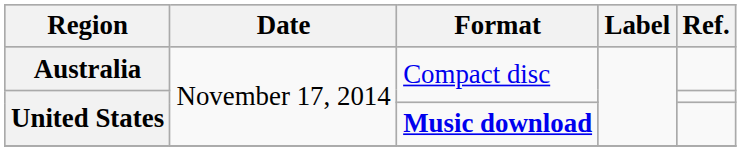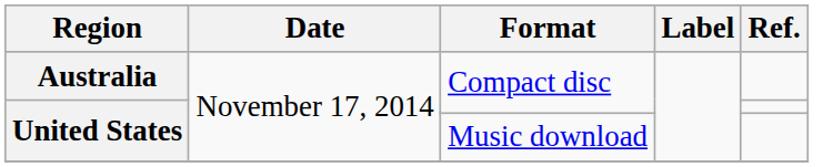United States / Music download | Format: bold -> normal
